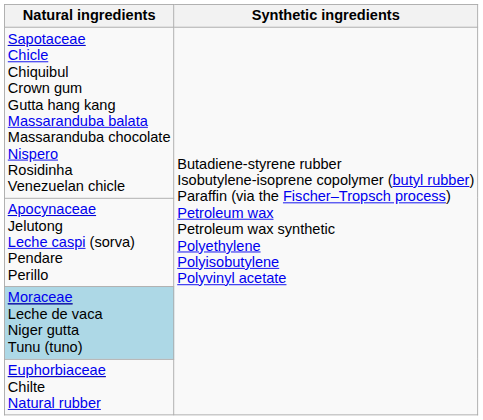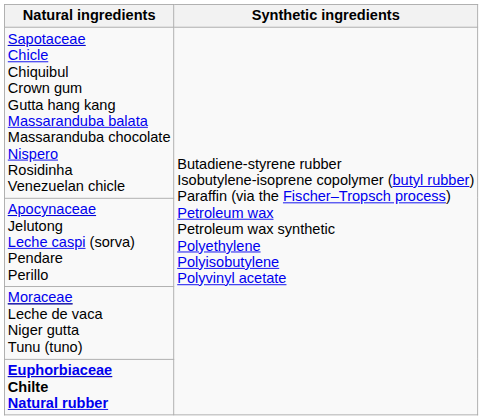Moraceae Leche de vaca Niger gutta Tunu (tuno) | Natural ingredients: lightblue background -> no background
Euphorbiaceae Chilte Natural rubber | Natural ingredients: normal -> bold
